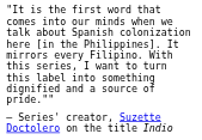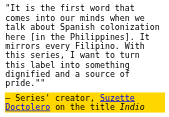row 2 | column 1: no background -> gold background
